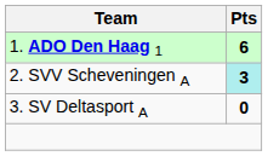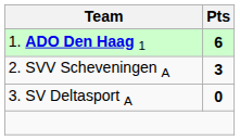2. SVV Scheveningen A | Pts: paleturquoise background -> no background
